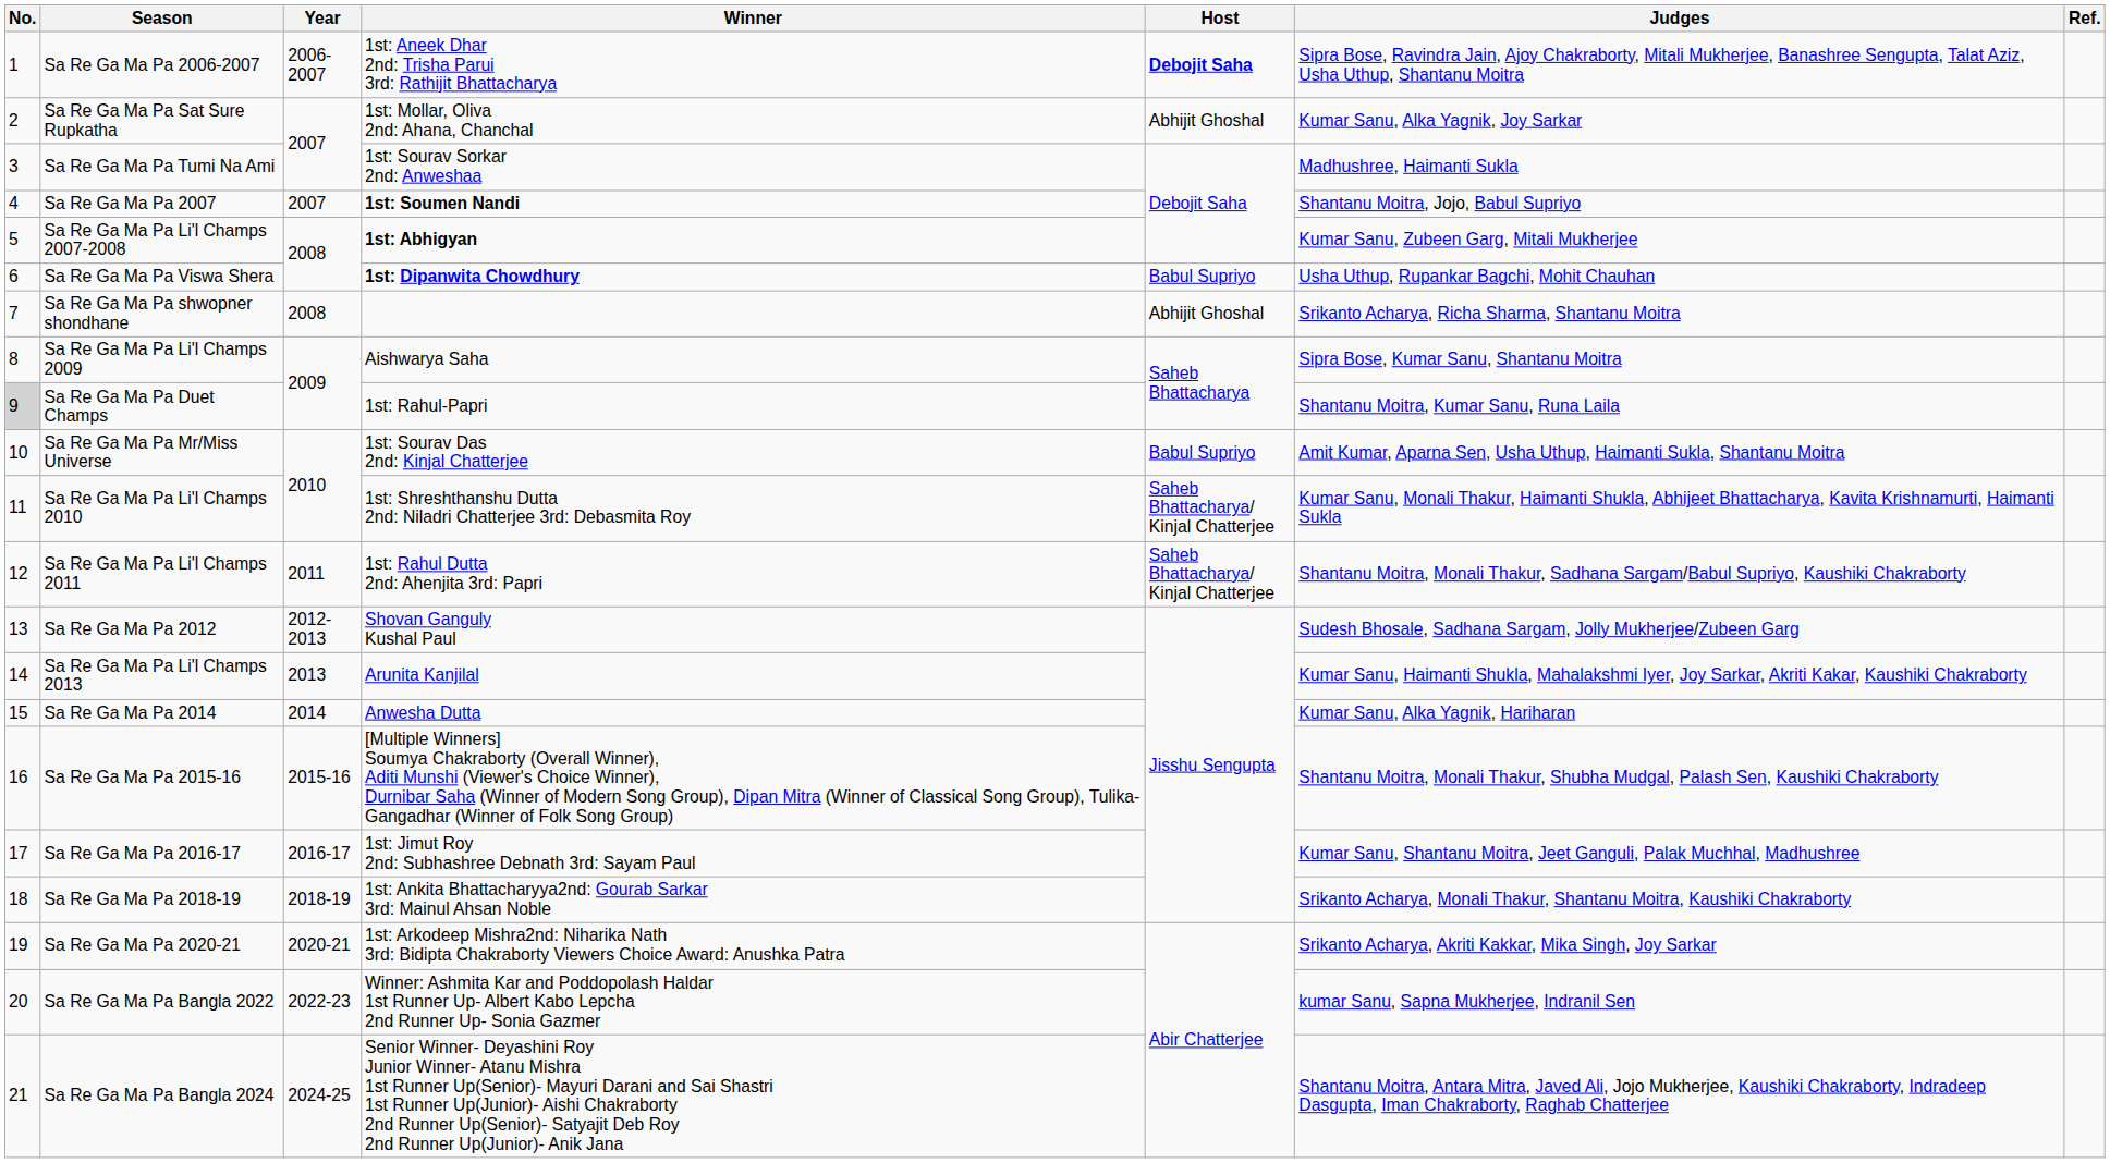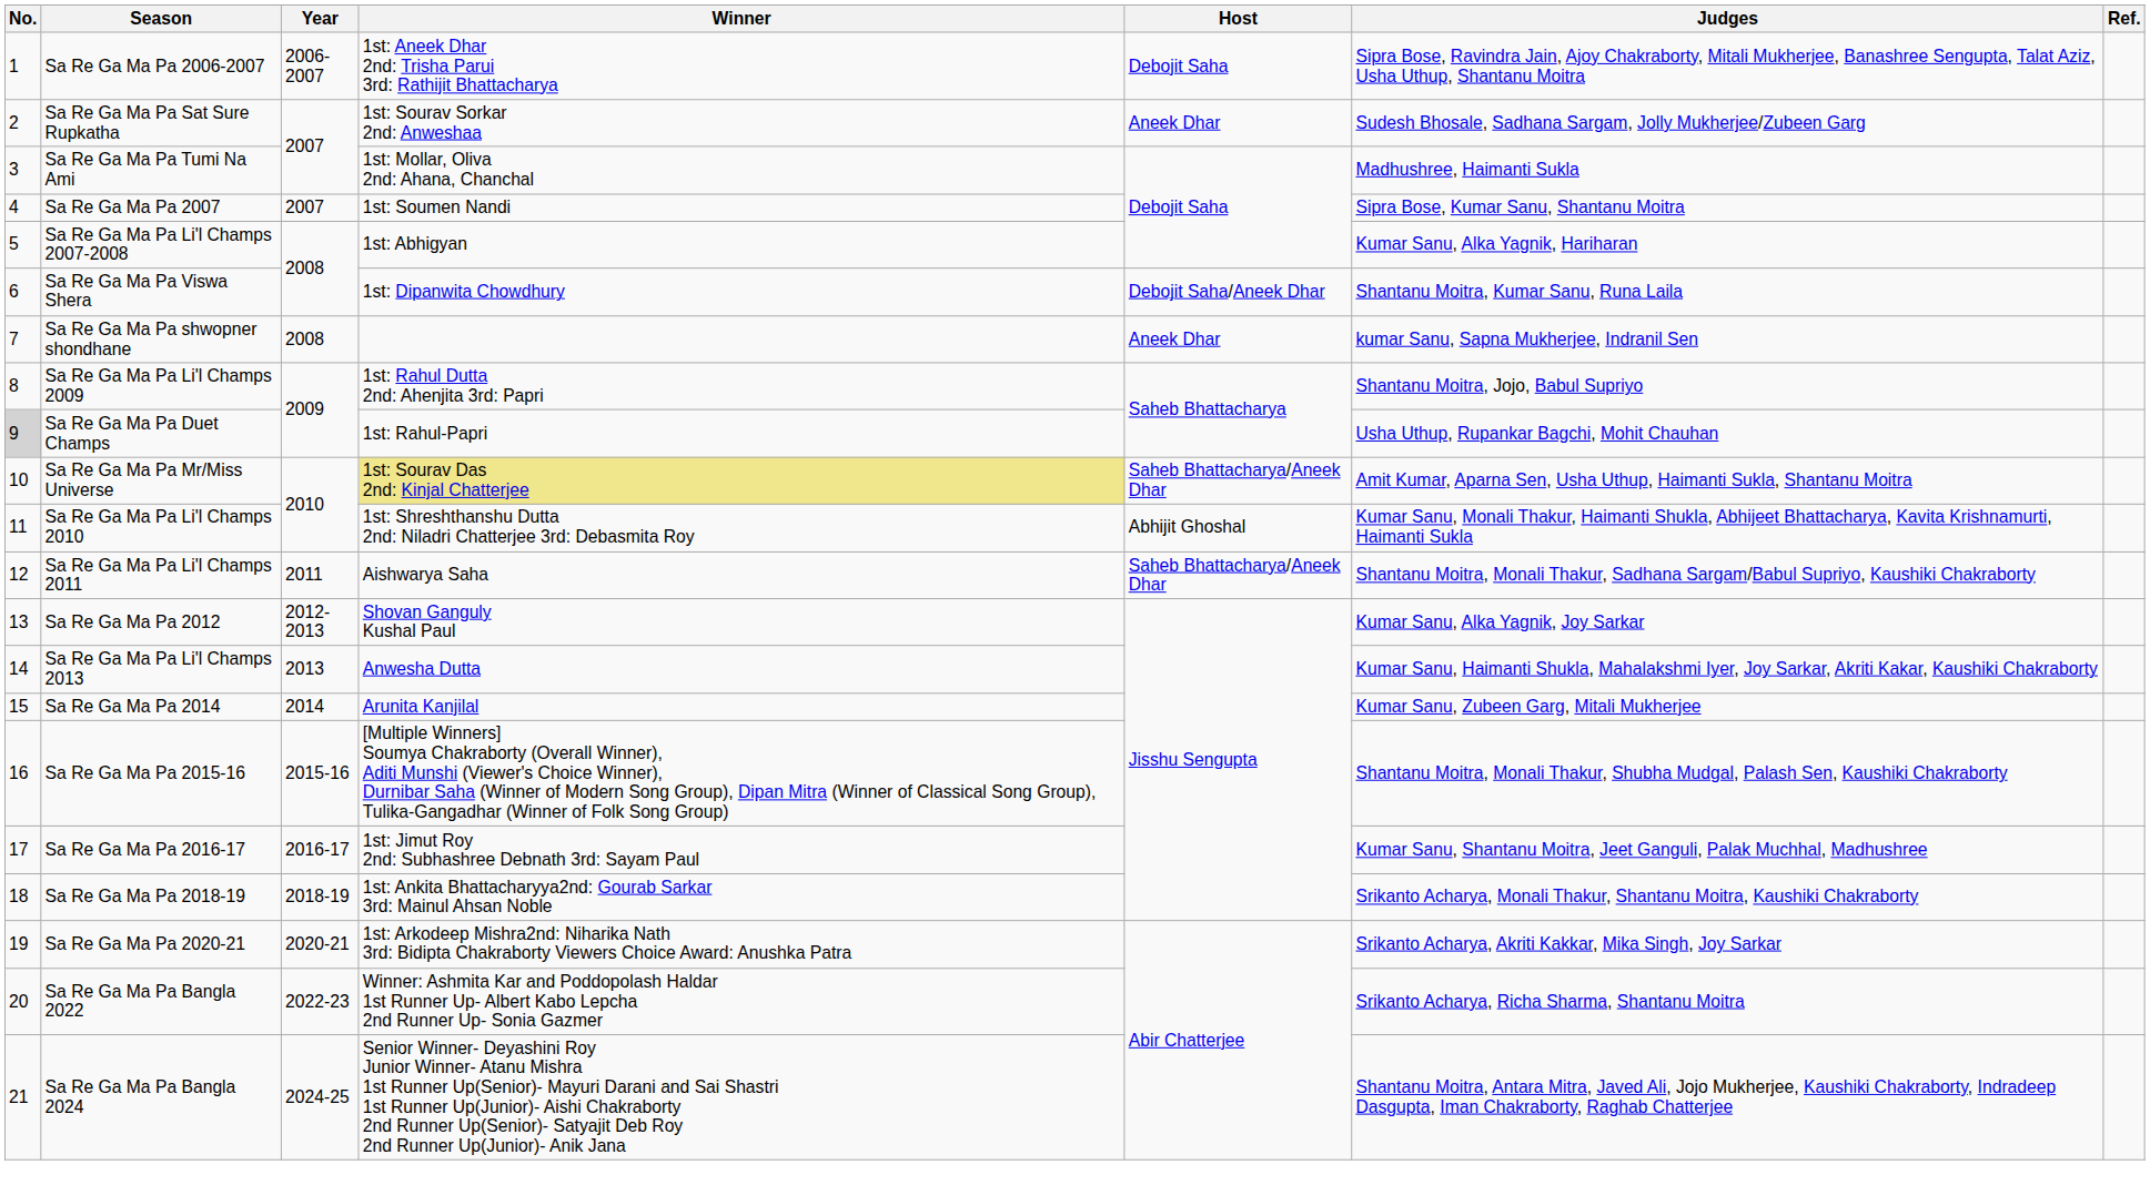Sa Re Ga Ma Pa 2006-2007 | Host: bold -> normal
Sa Re Ga Ma Pa Sat Sure Rupkatha | Winner: 1st: Mollar, Oliva 2nd: Ahana, Chanchal -> 1st: Sourav Sorkar 2nd: Anweshaa
Sa Re Ga Ma Pa Sat Sure Rupkatha | Host: Abhijit Ghoshal -> Aneek Dhar
Sa Re Ga Ma Pa Sat Sure Rupkatha | Judges: Kumar Sanu, Alka Yagnik, Joy Sarkar -> Sudesh Bhosale, Sadhana Sargam, Jolly Mukherjee/Zubeen Garg
Sa Re Ga Ma Pa Tumi Na Ami | Winner: 1st: Sourav Sorkar 2nd: Anweshaa -> 1st: Mollar, Oliva 2nd: Ahana, Chanchal
Sa Re Ga Ma Pa 2007 | Winner: bold -> normal
Sa Re Ga Ma Pa 2007 | Judges: Shantanu Moitra, Jojo, Babul Supriyo -> Sipra Bose, Kumar Sanu, Shantanu Moitra
Sa Re Ga Ma Pa Li'l Champs 2007-2008 | Winner: bold -> normal
Sa Re Ga Ma Pa Li'l Champs 2007-2008 | Judges: Kumar Sanu, Zubeen Garg, Mitali Mukherjee -> Kumar Sanu, Alka Yagnik, Hariharan
Sa Re Ga Ma Pa Viswa Shera | Winner: bold -> normal
Sa Re Ga Ma Pa Viswa Shera | Host: Babul Supriyo -> Debojit Saha/Aneek Dhar
Sa Re Ga Ma Pa Viswa Shera | Judges: Usha Uthup, Rupankar Bagchi, Mohit Chauhan -> Shantanu Moitra, Kumar Sanu, Runa Laila
Sa Re Ga Ma Pa shwopner shondhane | Host: Abhijit Ghoshal -> Aneek Dhar
Sa Re Ga Ma Pa shwopner shondhane | Judges: Srikanto Acharya, Richa Sharma, Shantanu Moitra -> kumar Sanu, Sapna Mukherjee, Indranil Sen
Sa Re Ga Ma Pa Li'l Champs 2009 | Winner: Aishwarya Saha -> 1st: Rahul Dutta 2nd: Ahenjita 3rd: Papri
Sa Re Ga Ma Pa Li'l Champs 2009 | Judges: Sipra Bose, Kumar Sanu, Shantanu Moitra -> Shantanu Moitra, Jojo, Babul Supriyo
Sa Re Ga Ma Pa Duet Champs | Judges: Shantanu Moitra, Kumar Sanu, Runa Laila -> Usha Uthup, Rupankar Bagchi, Mohit Chauhan
Sa Re Ga Ma Pa Mr/Miss Universe | Winner: no background -> khaki background
Sa Re Ga Ma Pa Mr/Miss Universe | Host: Babul Supriyo -> Saheb Bhattacharya/Aneek Dhar
Sa Re Ga Ma Pa Li'l Champs 2010 | Host: Saheb Bhattacharya/ Kinjal Chatterjee -> Abhijit Ghoshal
Sa Re Ga Ma Pa Li'l Champs 2011 | Winner: 1st: Rahul Dutta 2nd: Ahenjita 3rd: Papri -> Aishwarya Saha
Sa Re Ga Ma Pa Li'l Champs 2011 | Host: Saheb Bhattacharya/ Kinjal Chatterjee -> Saheb Bhattacharya/Aneek Dhar
Sa Re Ga Ma Pa 2012 | Judges: Sudesh Bhosale, Sadhana Sargam, Jolly Mukherjee/Zubeen Garg -> Kumar Sanu, Alka Yagnik, Joy Sarkar
Sa Re Ga Ma Pa Li'l Champs 2013 | Winner: Arunita Kanjilal -> Anwesha Dutta
Sa Re Ga Ma Pa 2014 | Winner: Anwesha Dutta -> Arunita Kanjilal
Sa Re Ga Ma Pa 2014 | Judges: Kumar Sanu, Alka Yagnik, Hariharan -> Kumar Sanu, Zubeen Garg, Mitali Mukherjee
Sa Re Ga Ma Pa Bangla 2022 | Judges: kumar Sanu, Sapna Mukherjee, Indranil Sen -> Srikanto Acharya, Richa Sharma, Shantanu Moitra
